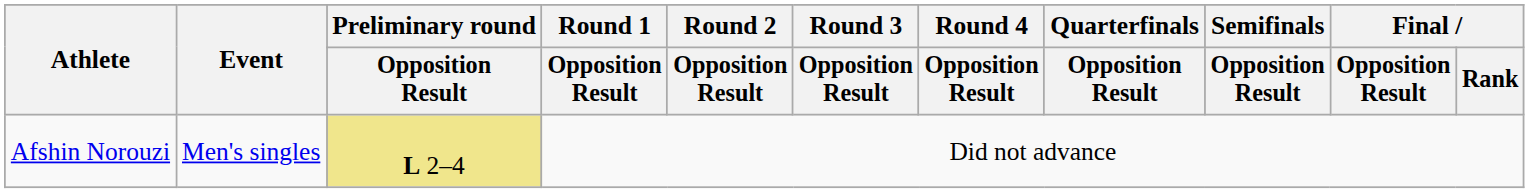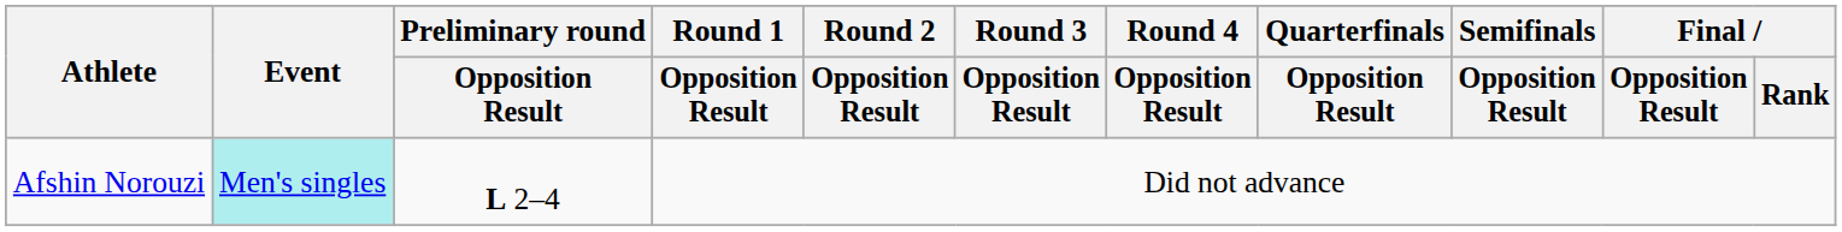Afshin Norouzi | Event: no background -> paleturquoise background
Afshin Norouzi | Preliminary round / Opposition Result: khaki background -> no background
